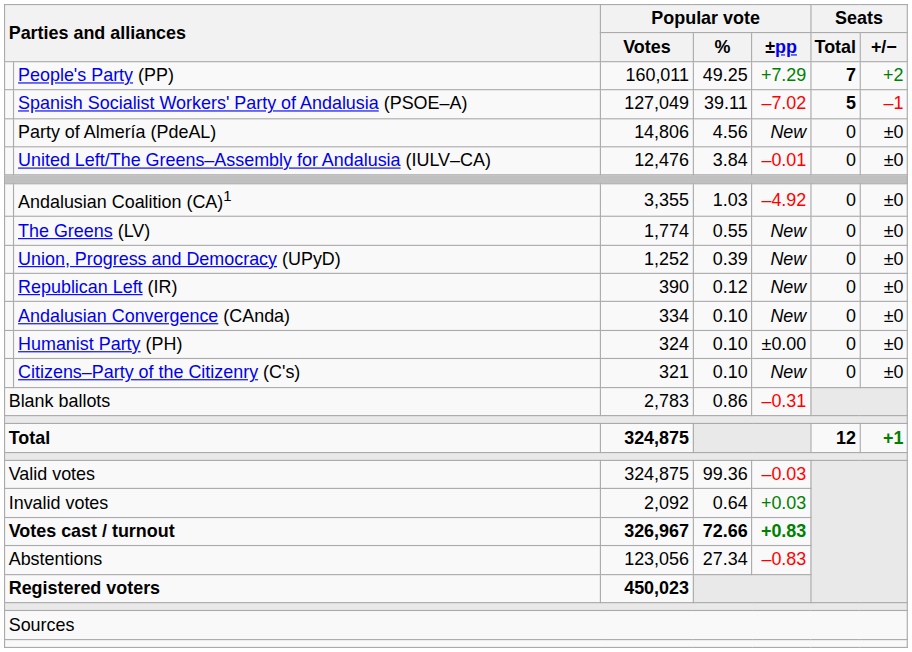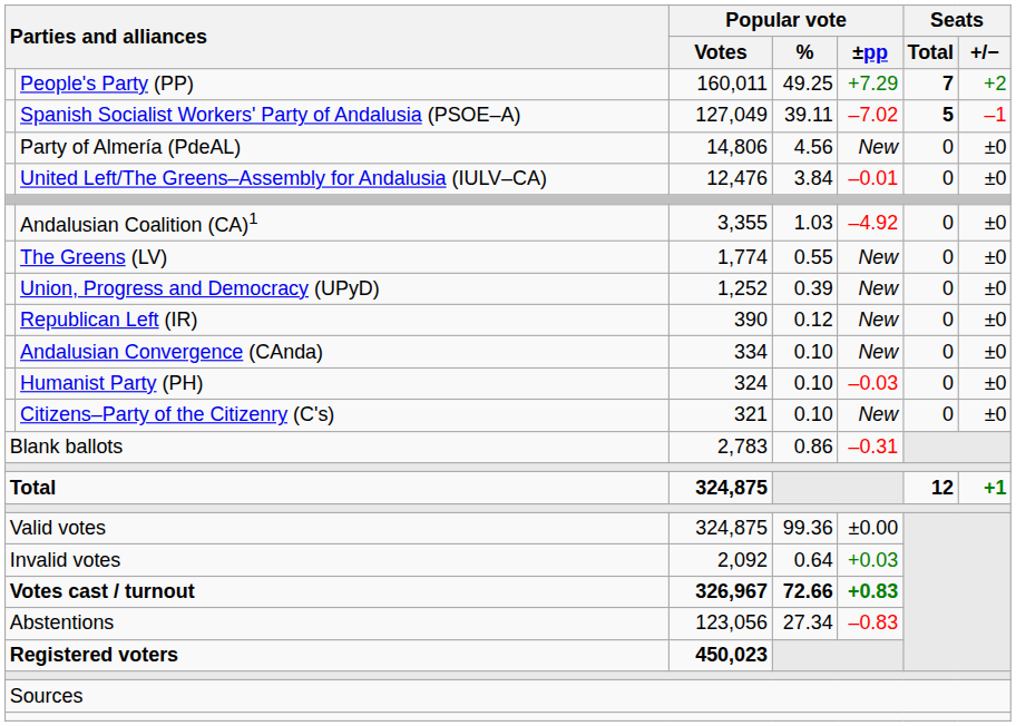Humanist Party (PH) | Popular vote / ±pp: ±0.00 -> –0.03
Valid votes | Popular vote / ±pp: –0.03 -> ±0.00
